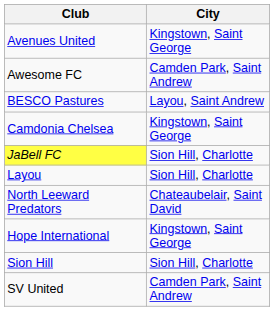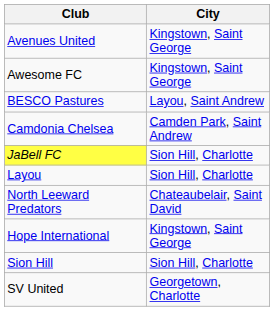Awesome FC | City: Camden Park, Saint Andrew -> Kingstown, Saint George
Camdonia Chelsea | City: Kingstown, Saint George -> Camden Park, Saint Andrew
SV United | City: Camden Park, Saint Andrew -> Georgetown, Charlotte
